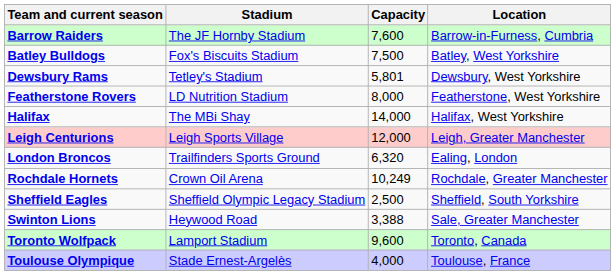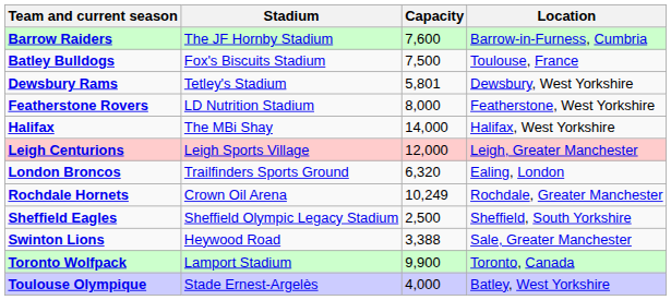Batley Bulldogs | Location: Batley, West Yorkshire -> Toulouse, France
Toronto Wolfpack | Capacity: 9,600 -> 9,900
Toulouse Olympique | Location: Toulouse, France -> Batley, West Yorkshire
